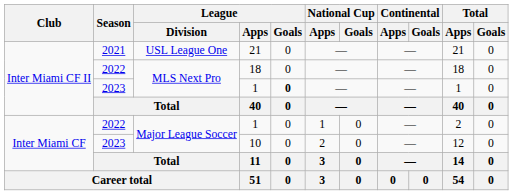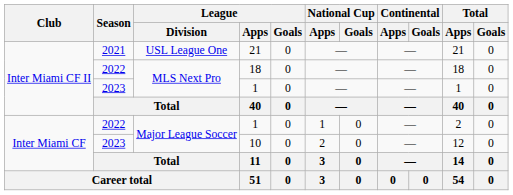2023 / 1 | League / Goals: bold -> normal
